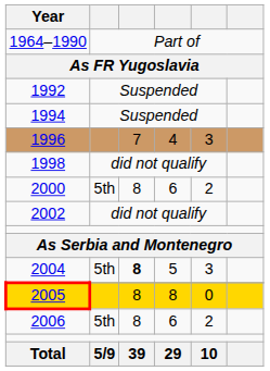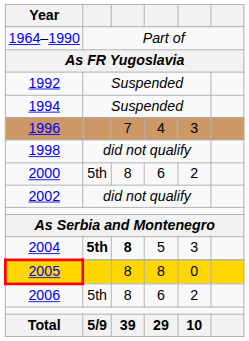2004 | column 2: normal -> bold
